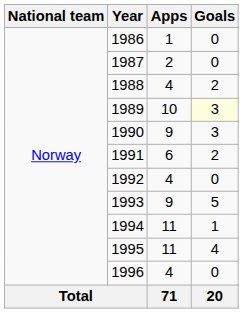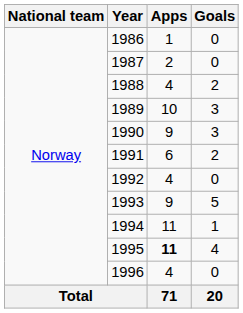1989 | Goals: lightyellow background -> no background
1995 | Apps: normal -> bold
